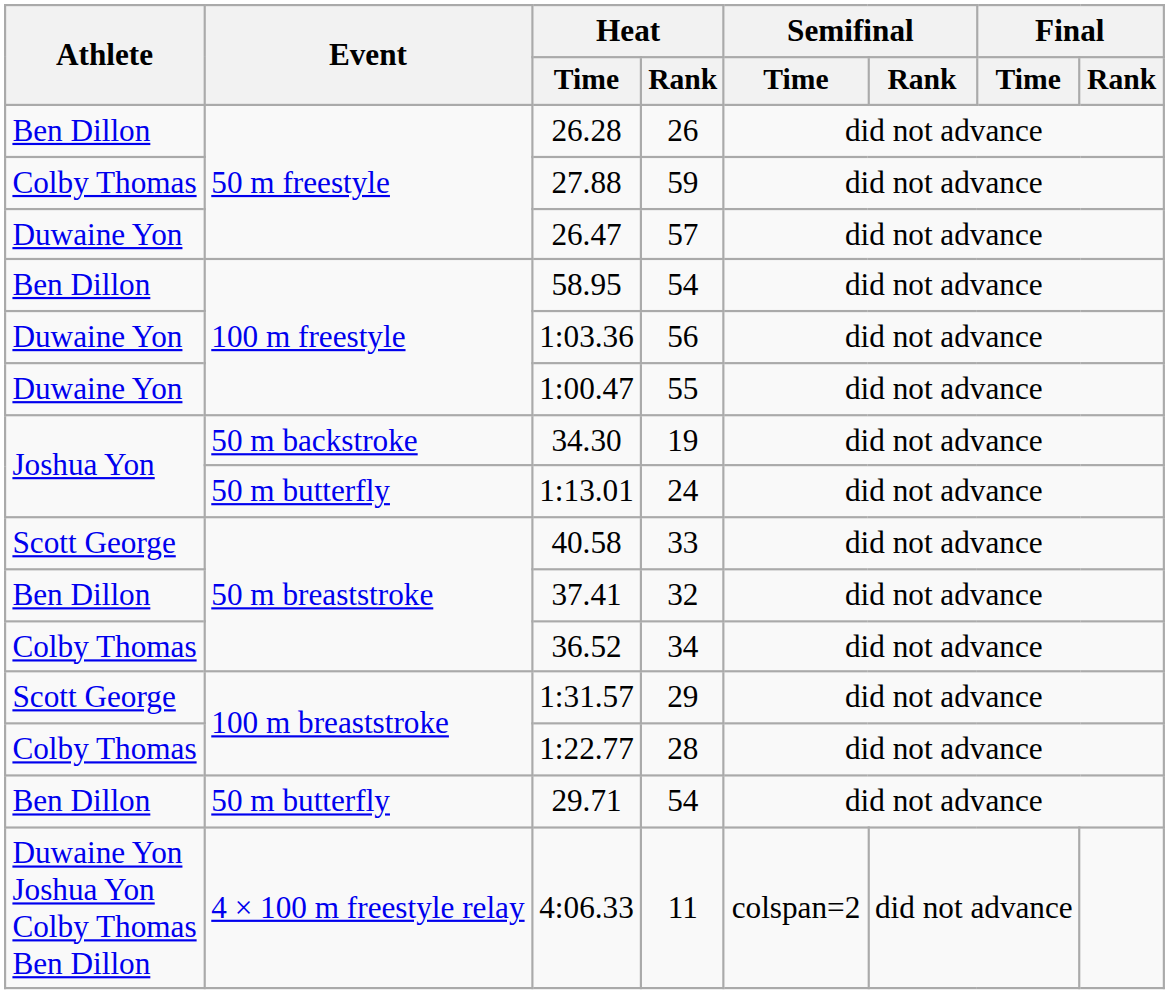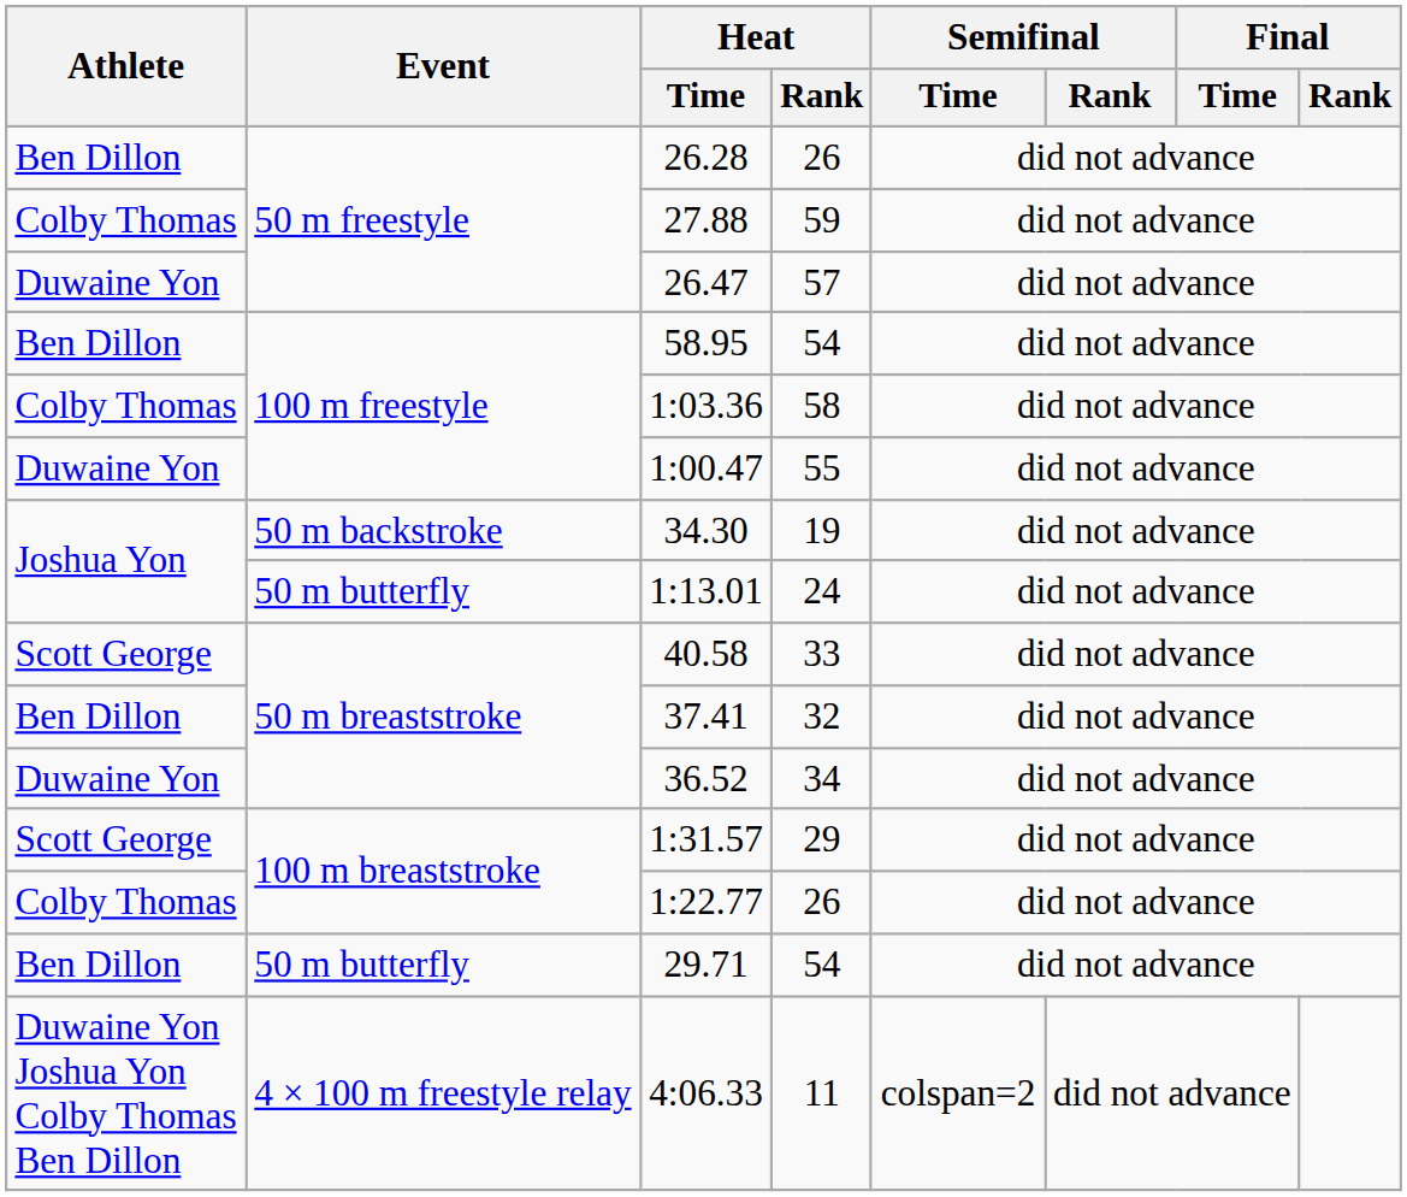1:03.36 | Athlete: Duwaine Yon -> Colby Thomas
1:03.36 | Heat / Rank: 56 -> 58
36.52 | Athlete: Colby Thomas -> Duwaine Yon
1:22.77 | Heat / Rank: 28 -> 26
